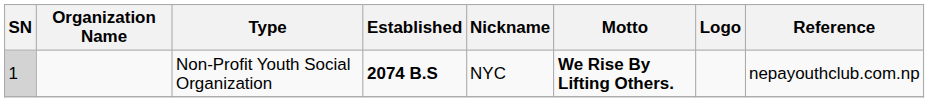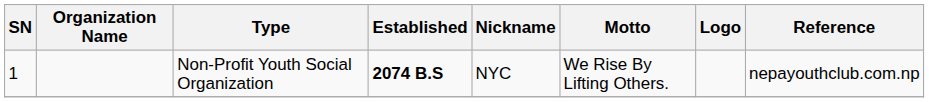Non-Profit Youth Social Organization | SN: lightgrey background -> no background
Non-Profit Youth Social Organization | Motto: bold -> normal
